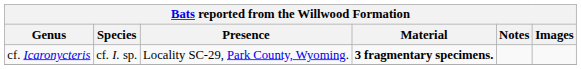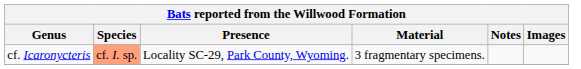cf. Icaronycteris | Species: no background -> lightsalmon background
cf. Icaronycteris | Material: bold -> normal
